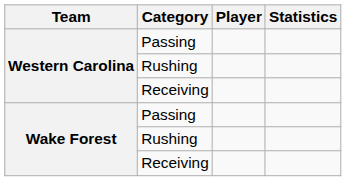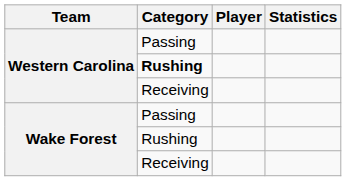Western Carolina / Rushing | Category: normal -> bold
